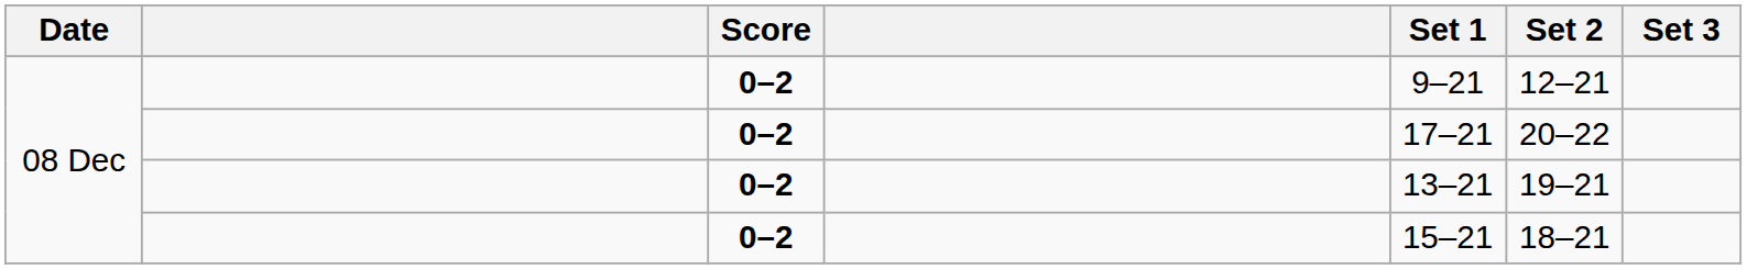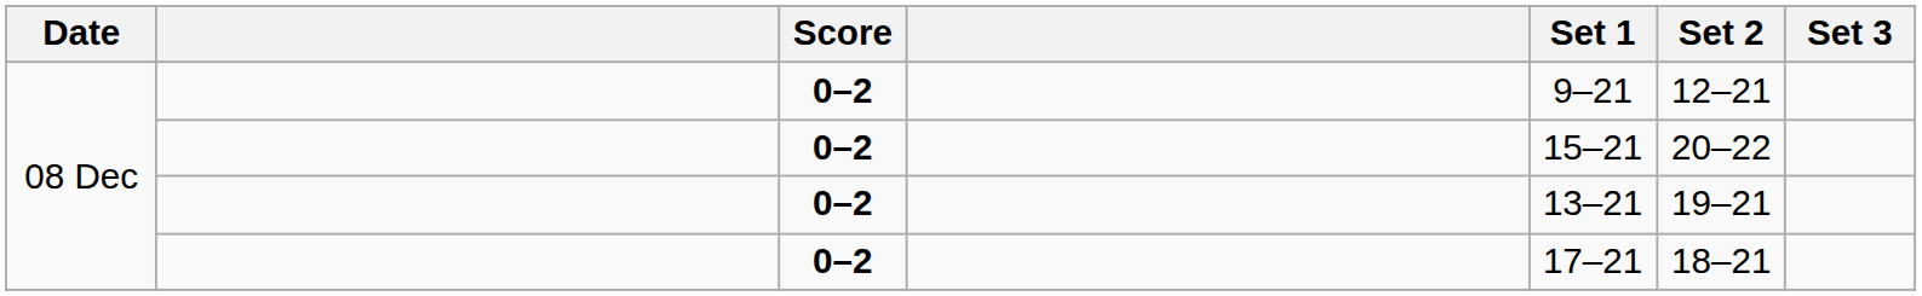row 3 | Set 1: 17–21 -> 15–21
row 5 | Set 1: 15–21 -> 17–21
